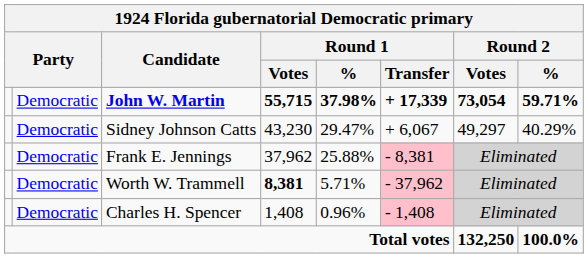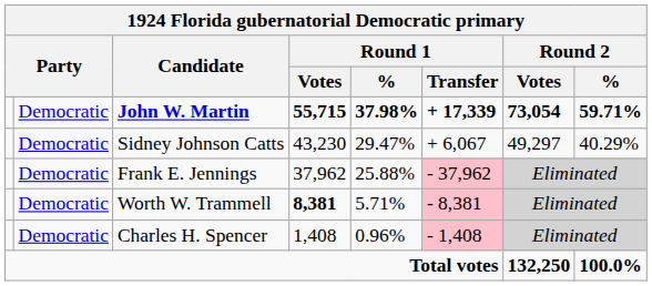Frank E. Jennings | Round 1 / Transfer: - 8,381 -> - 37,962
Worth W. Trammell | Round 1 / Transfer: - 37,962 -> - 8,381
